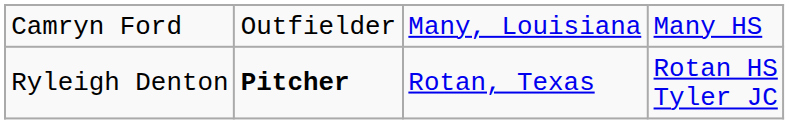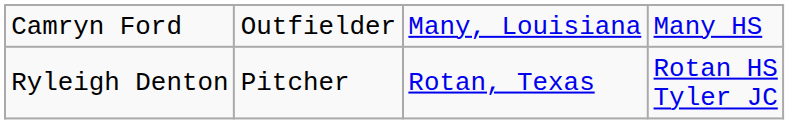Ryleigh Denton | column 2: bold -> normal
